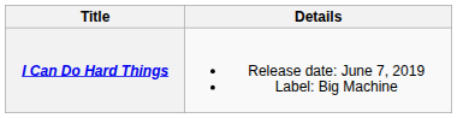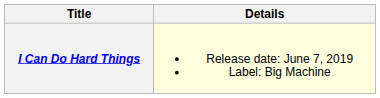I Can Do Hard Things | Details: no background -> lightyellow background
